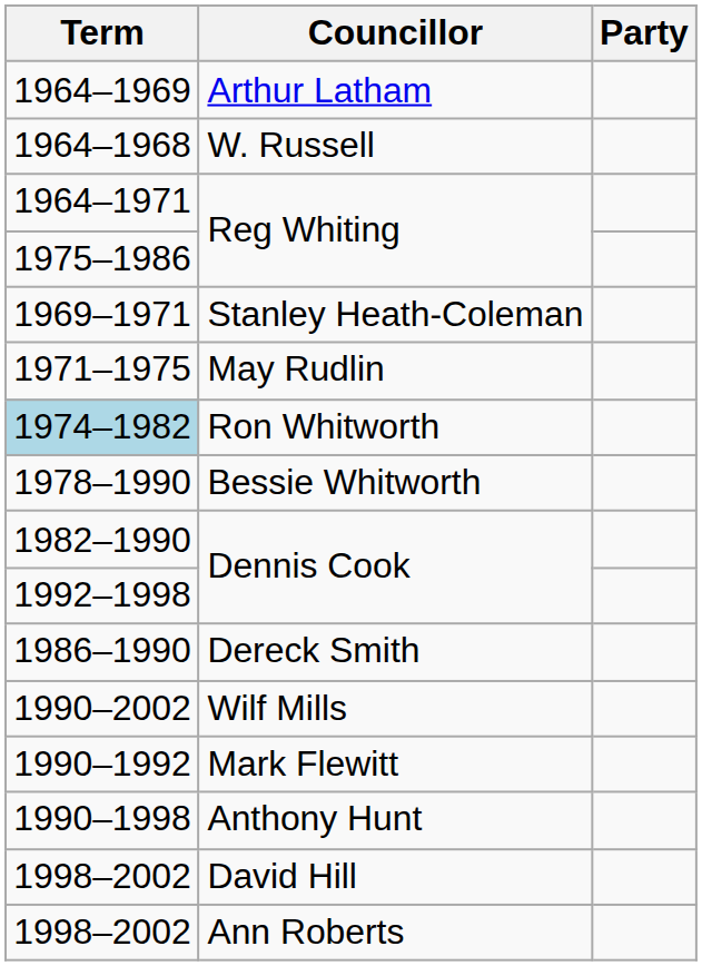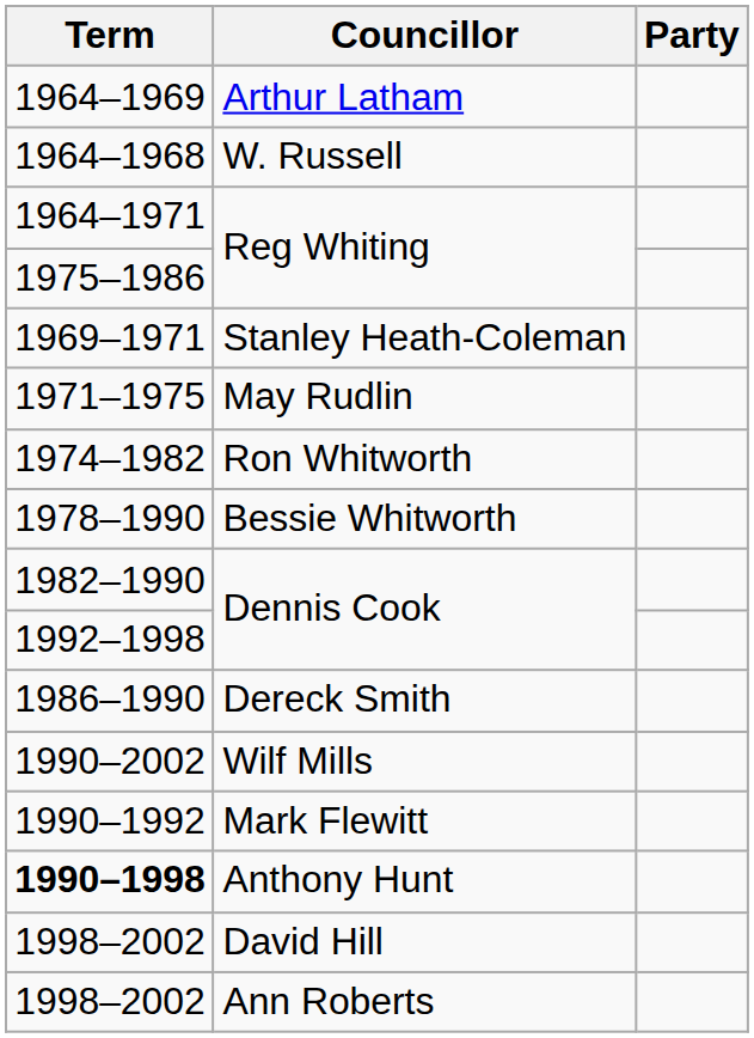1974–1982 | Term: lightblue background -> no background
1990–1998 | Term: normal -> bold
